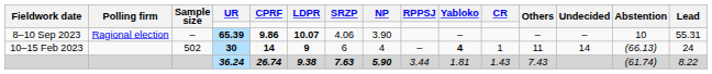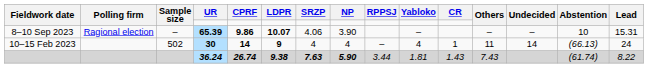8–10 Sep 2023 | Lead: 55.31 -> 15.31
10–15 Feb 2023 | SRZP: 6 -> 4
10–15 Feb 2023 | Yabloko: bold -> normal
